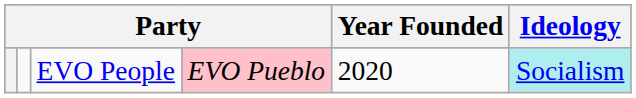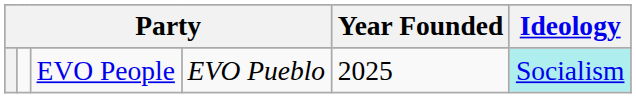EVO People | column 4: pink background -> no background
EVO People | Year Founded: 2020 -> 2025
